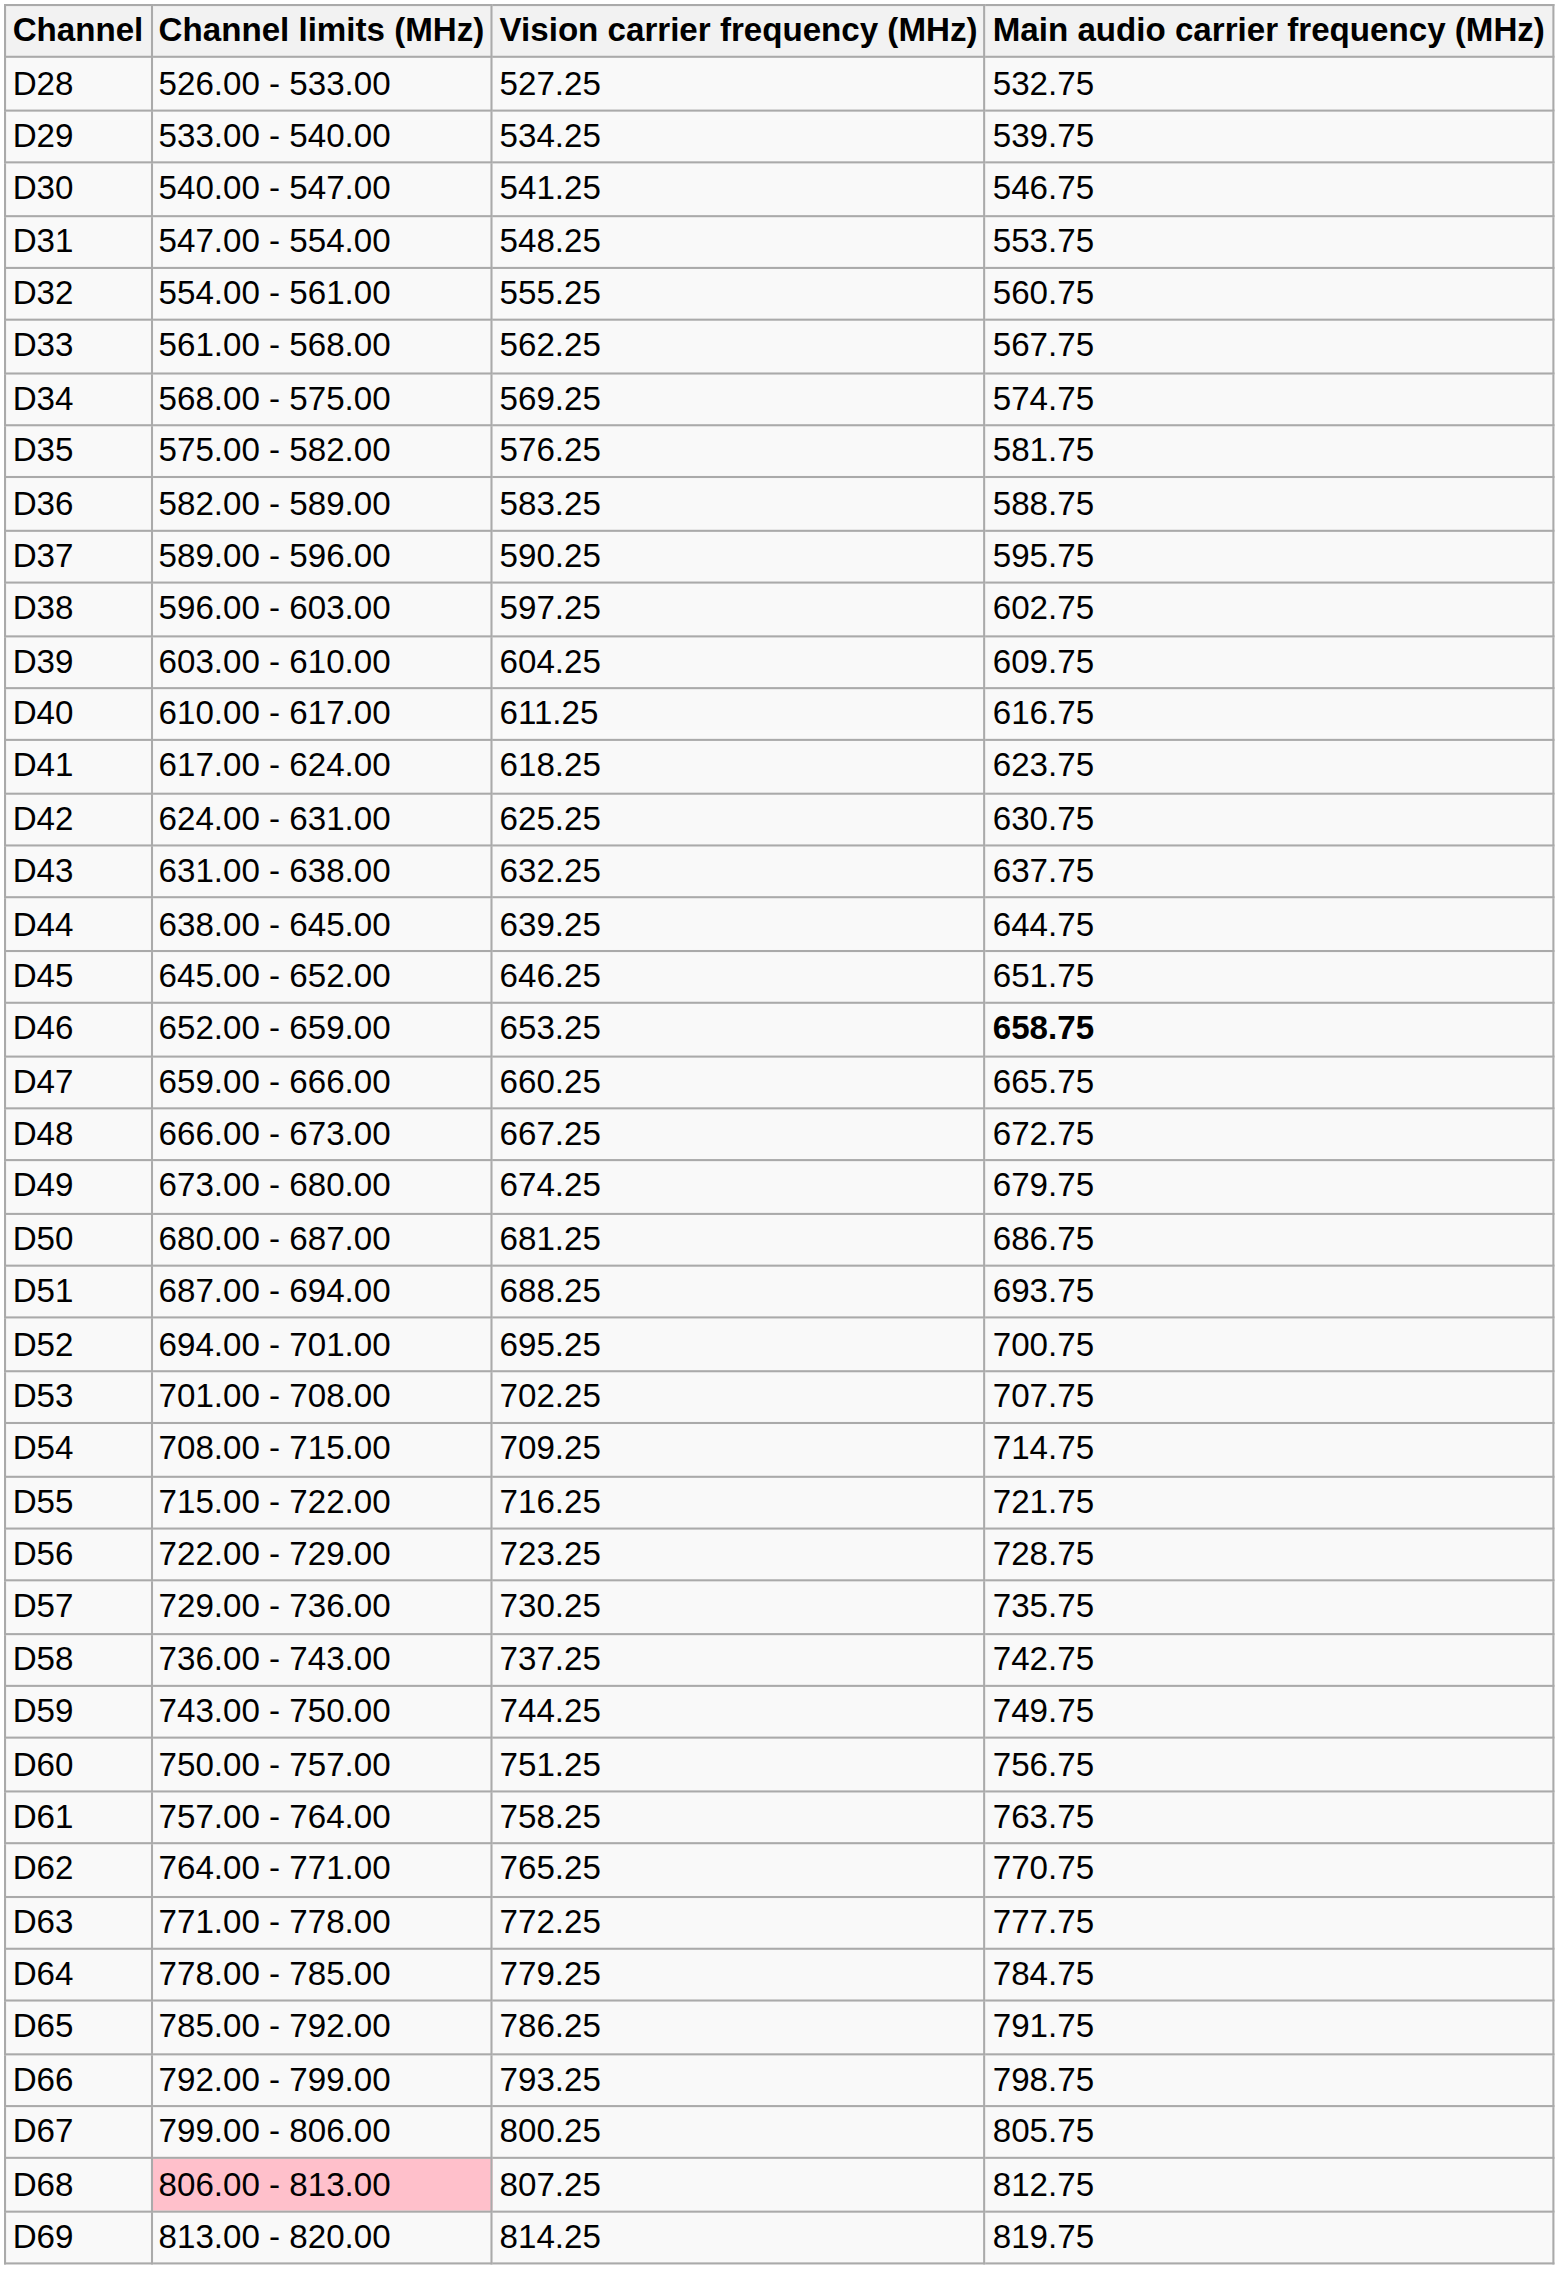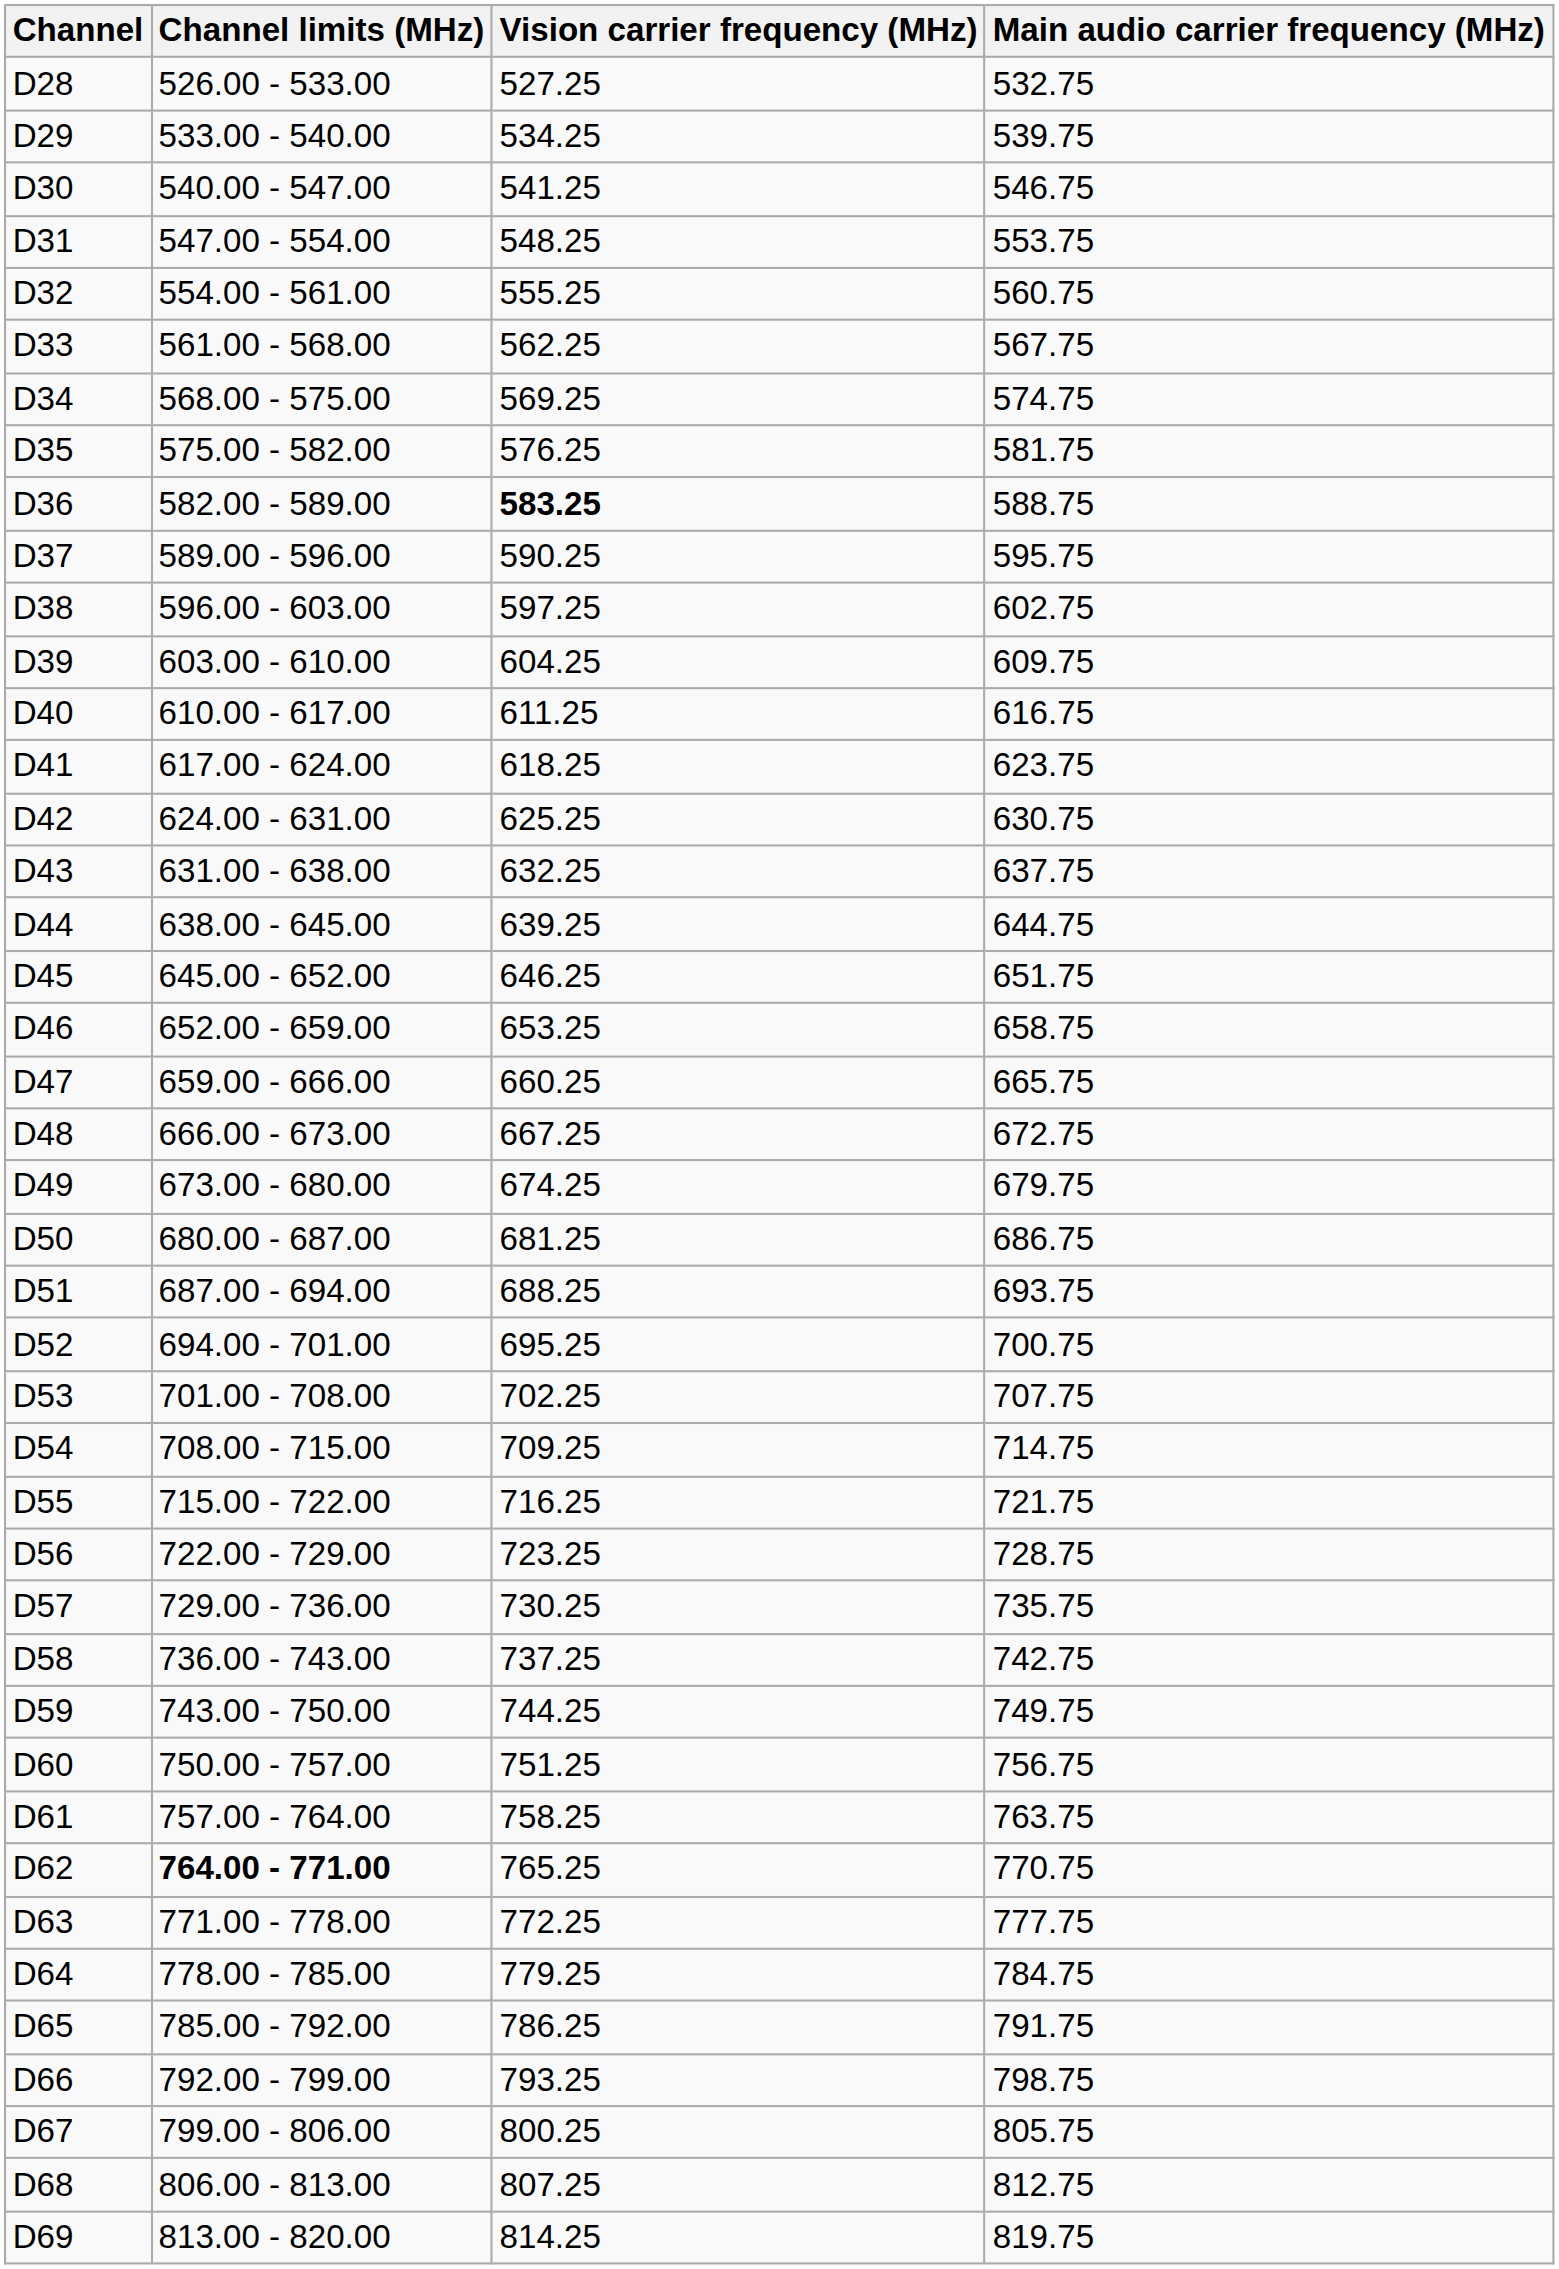D36 | Vision carrier frequency (MHz): normal -> bold
D46 | Main audio carrier frequency (MHz): bold -> normal
D62 | Channel limits (MHz): normal -> bold
D68 | Channel limits (MHz): pink background -> no background
